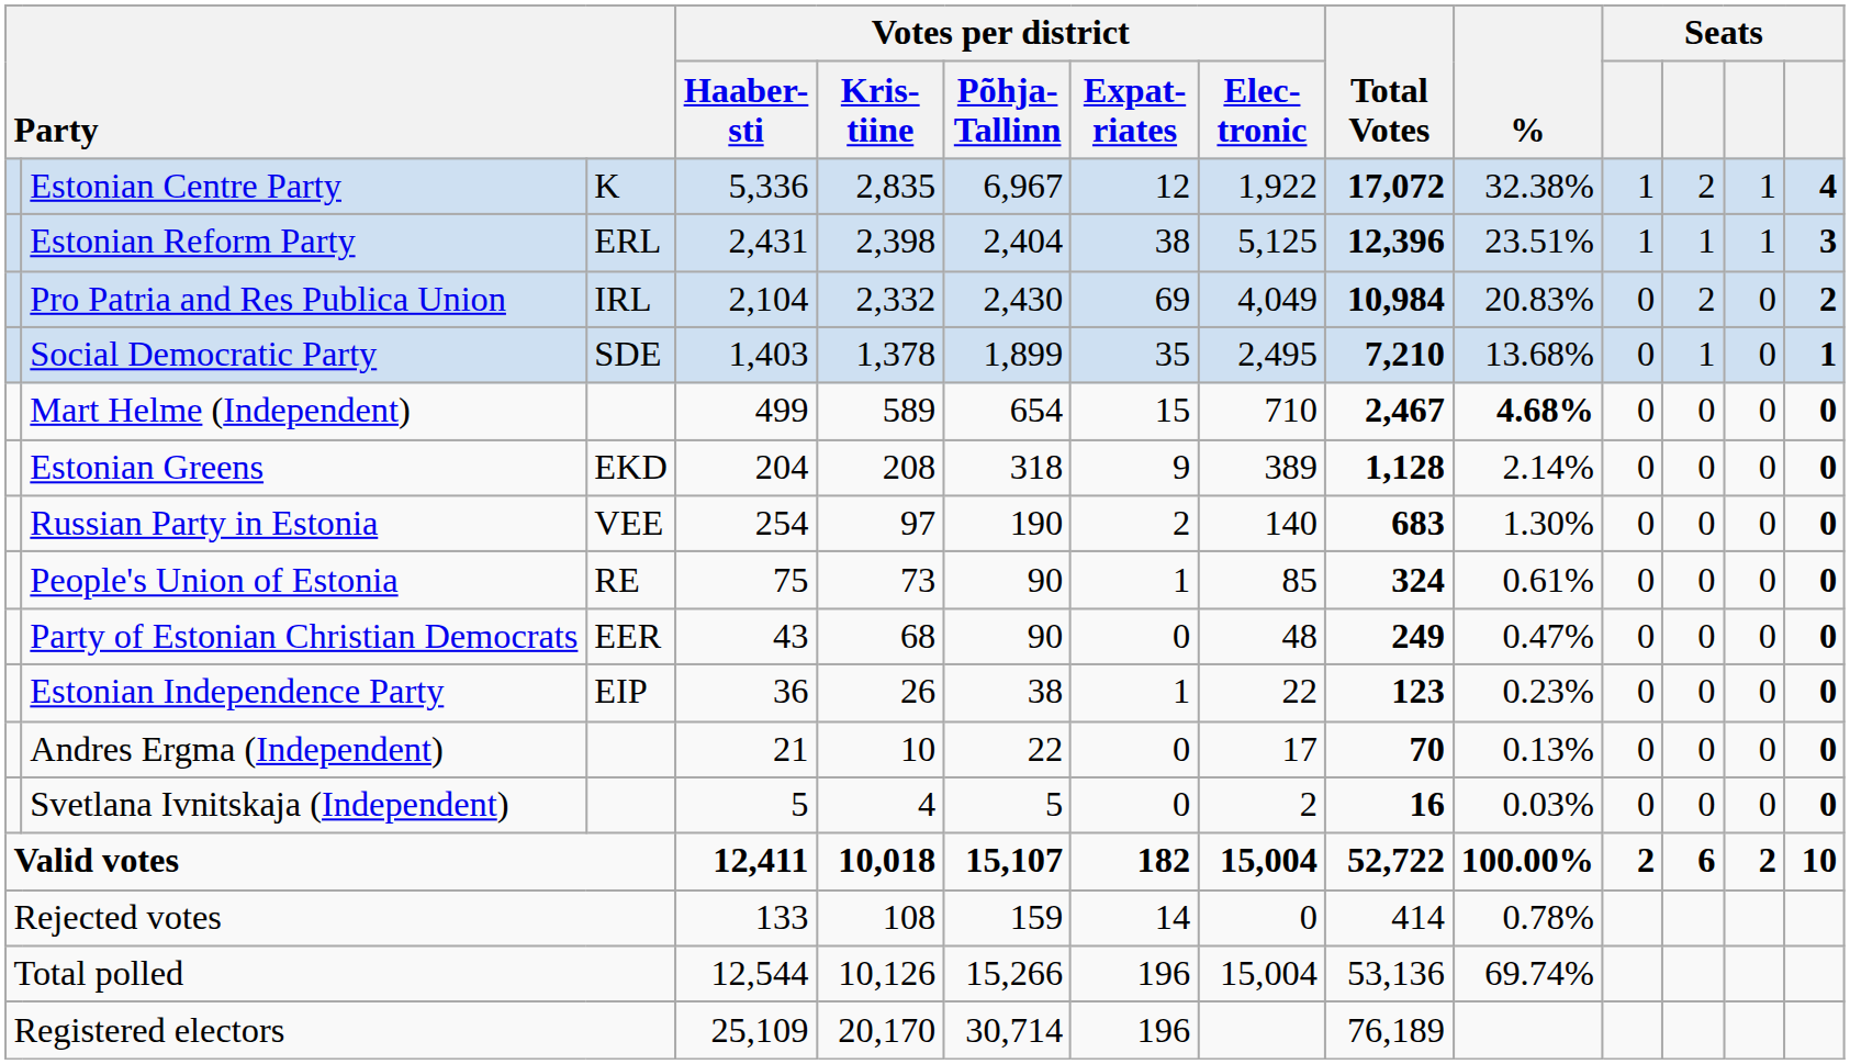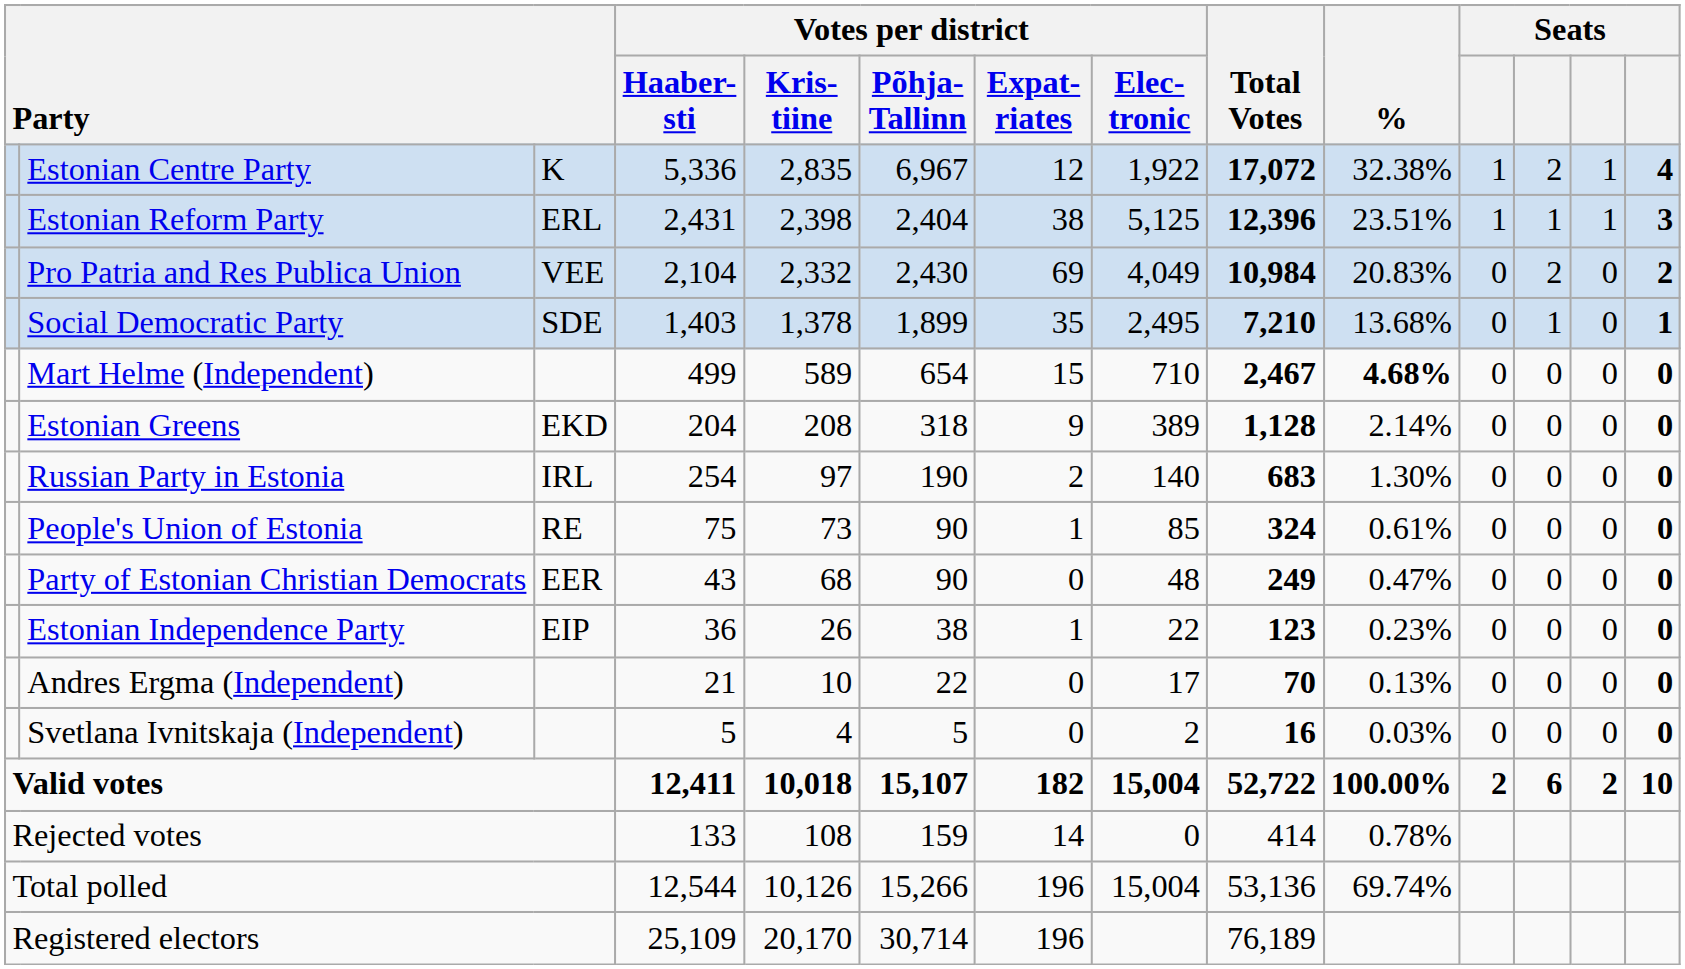Pro Patria and Res Publica Union | column 3: IRL -> VEE
Russian Party in Estonia | column 3: VEE -> IRL
